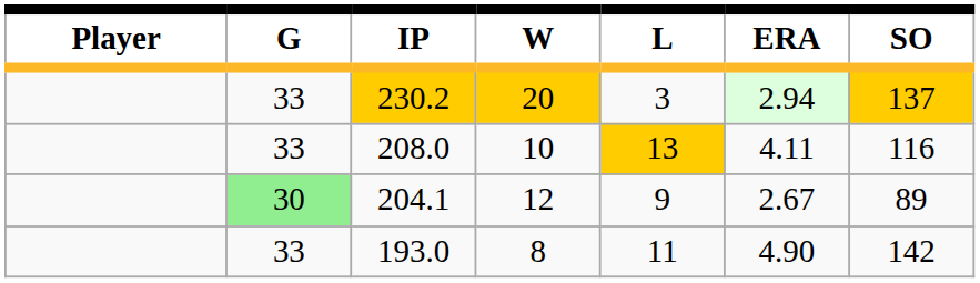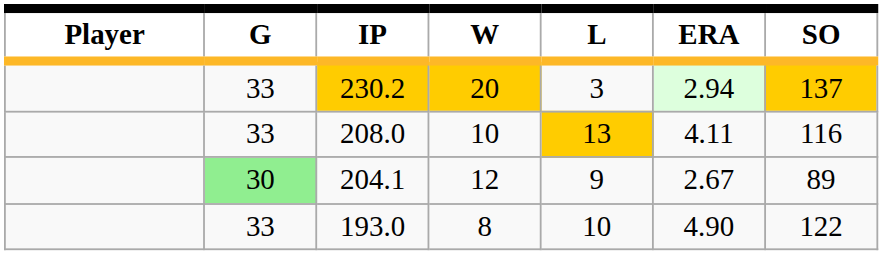193.0 | L: 11 -> 10
193.0 | SO: 142 -> 122
